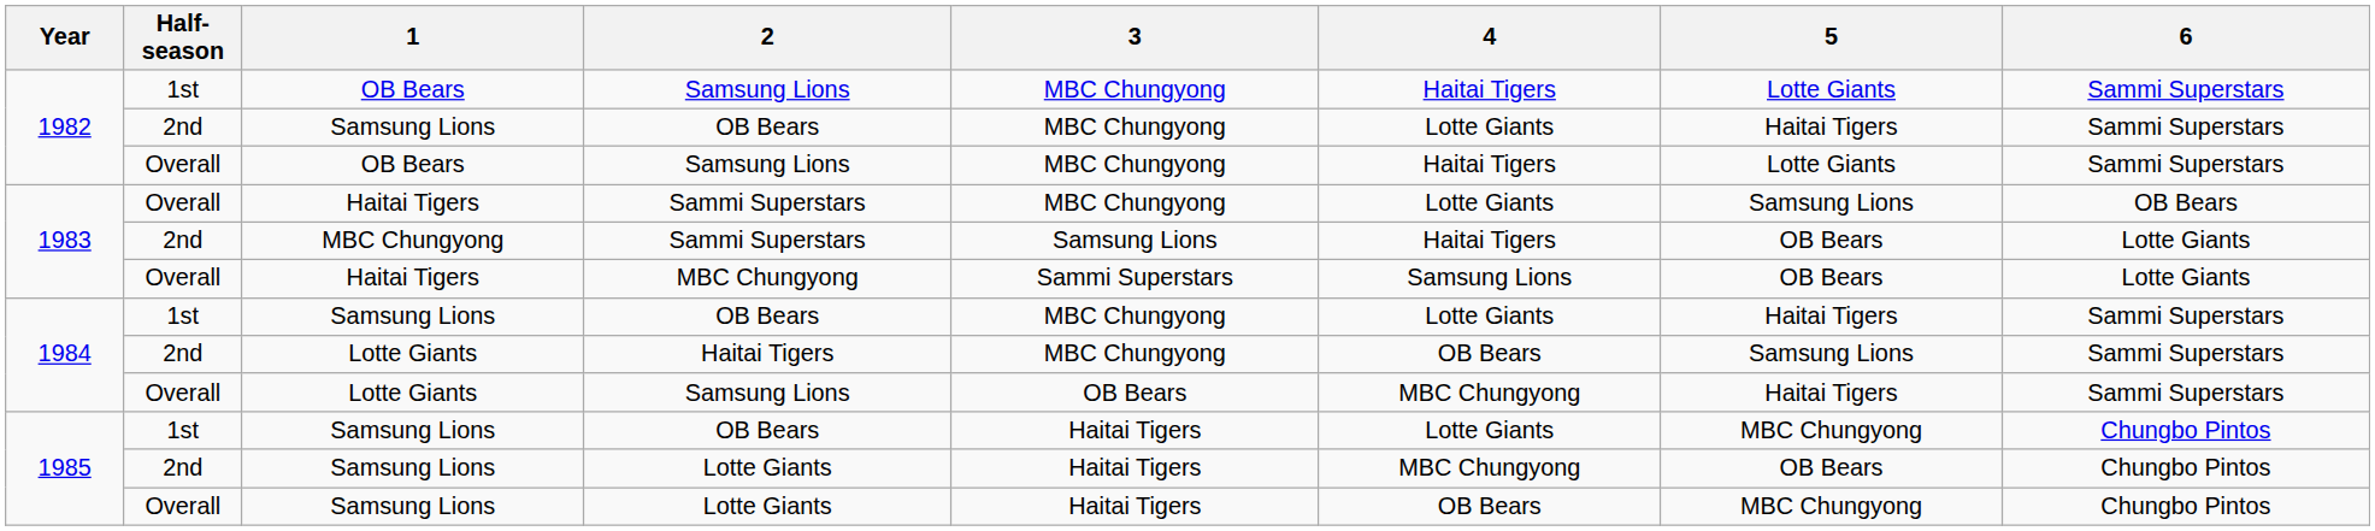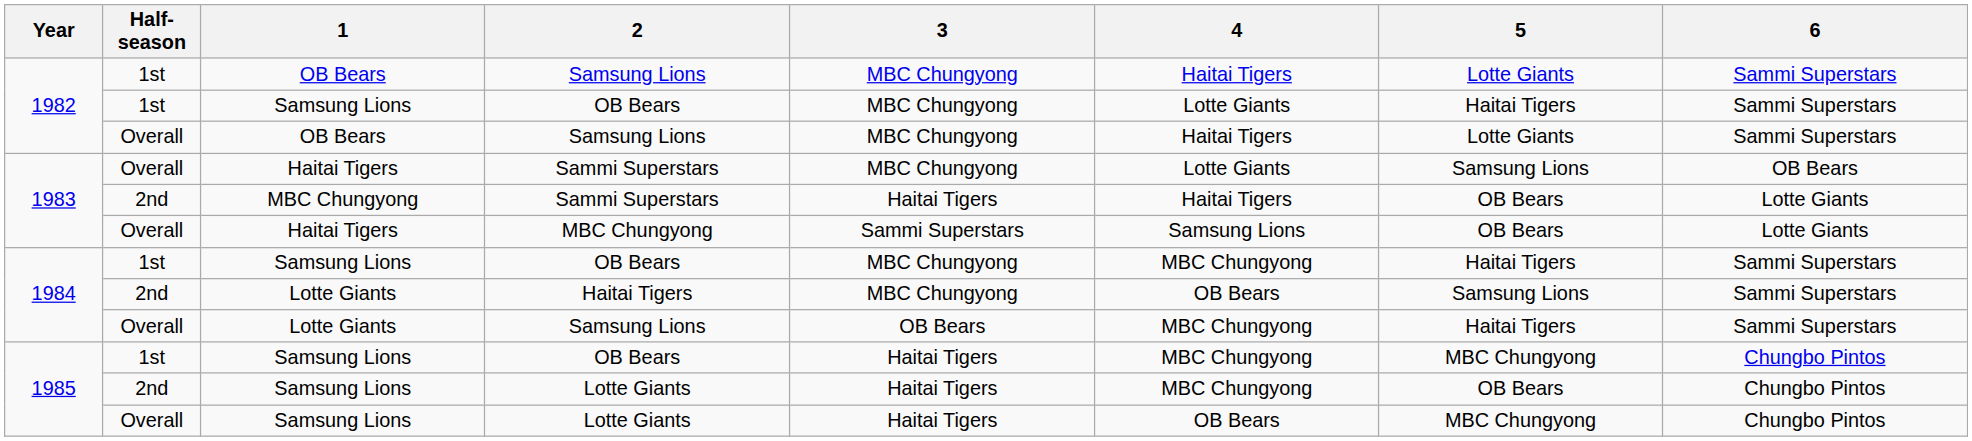row 3 | Half-season: 2nd -> 1st
row 6 | 3: Samsung Lions -> Haitai Tigers
row 8 | 4: Lotte Giants -> MBC Chungyong
row 11 | 4: Lotte Giants -> MBC Chungyong
